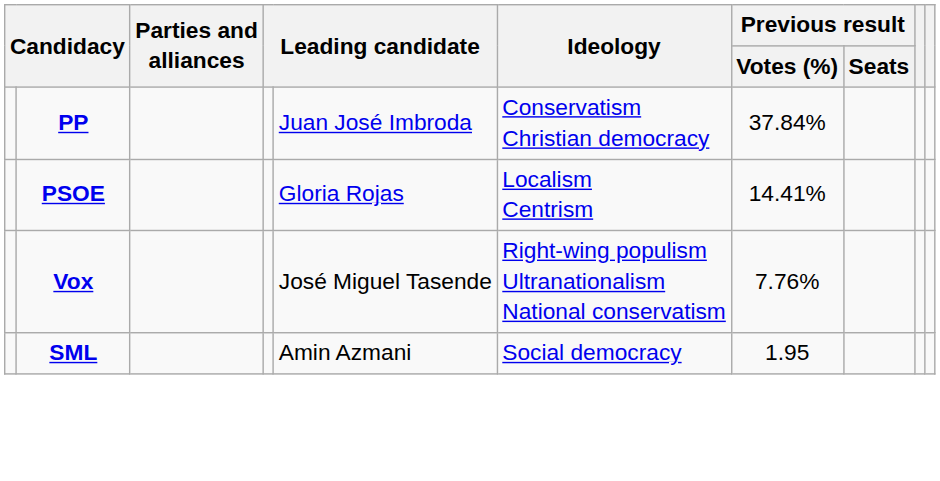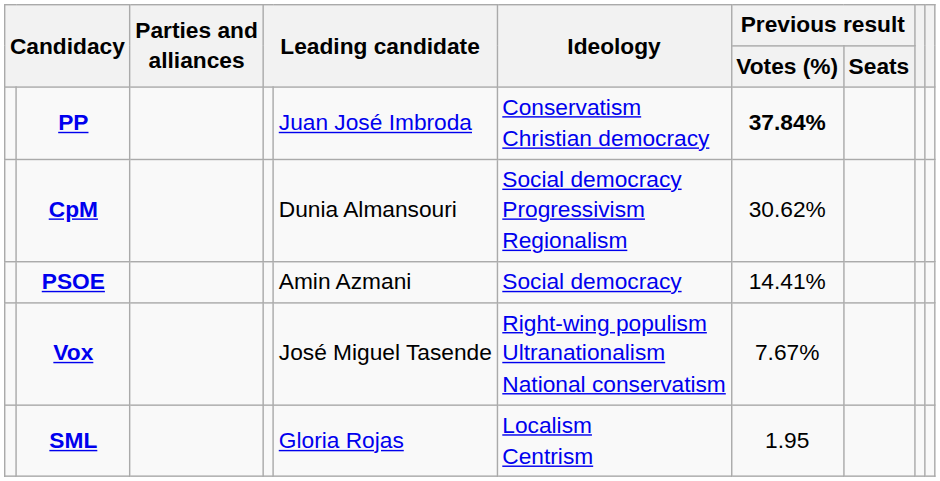PP | Previous result / Votes (%): normal -> bold
+ row: CpM | Dunia Almansouri | Social democracy Progressivism Regionalism | 30.62%
PSOE | column 5: Gloria Rojas -> Amin Azmani
PSOE | Ideology: Localism Centrism -> Social democracy
Vox | Previous result / Votes (%): 7.76% -> 7.67%
SML | column 5: Amin Azmani -> Gloria Rojas
SML | Ideology: Social democracy -> Localism Centrism
